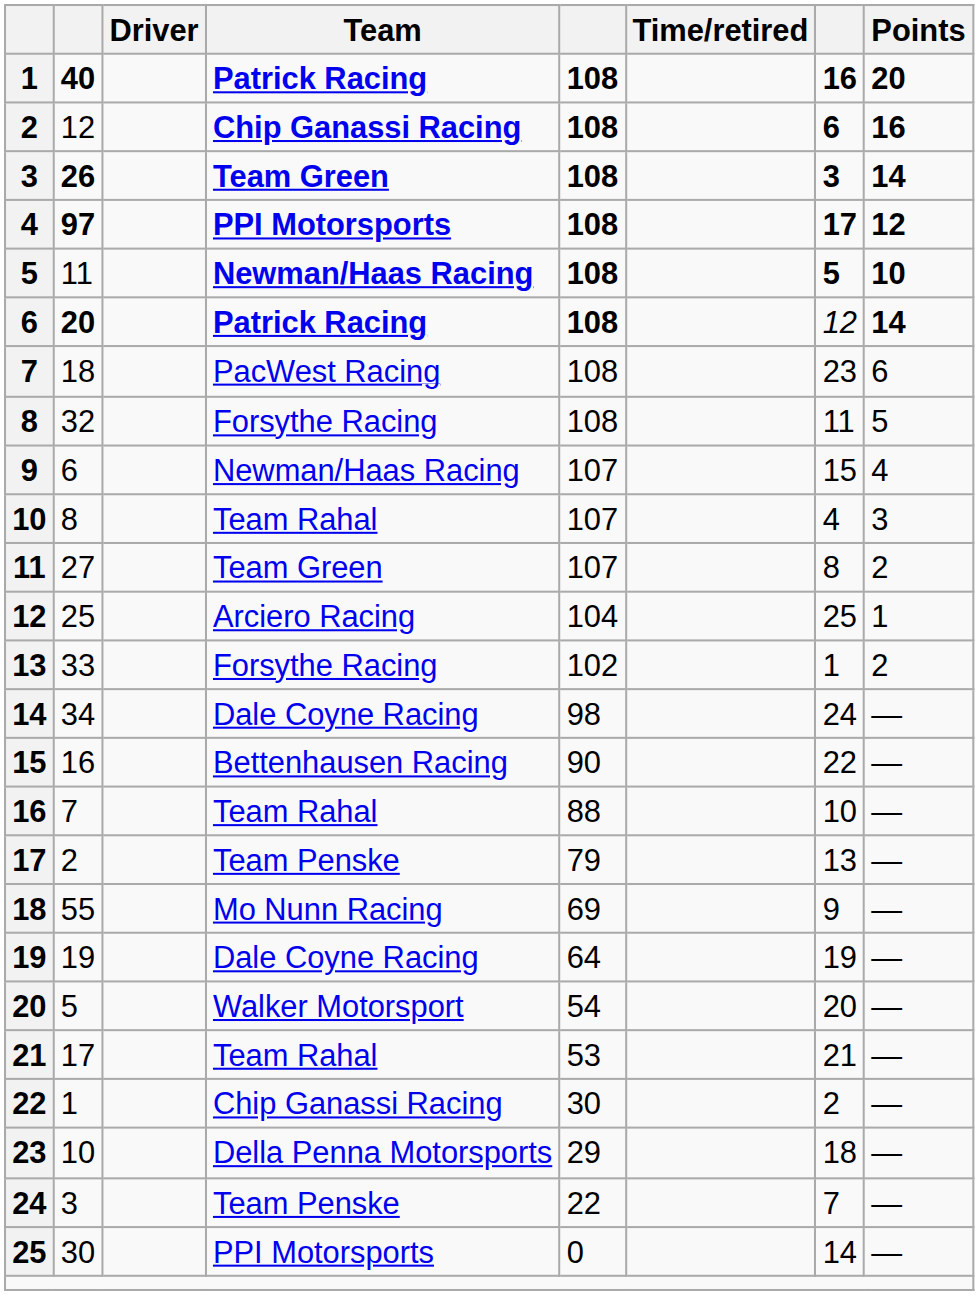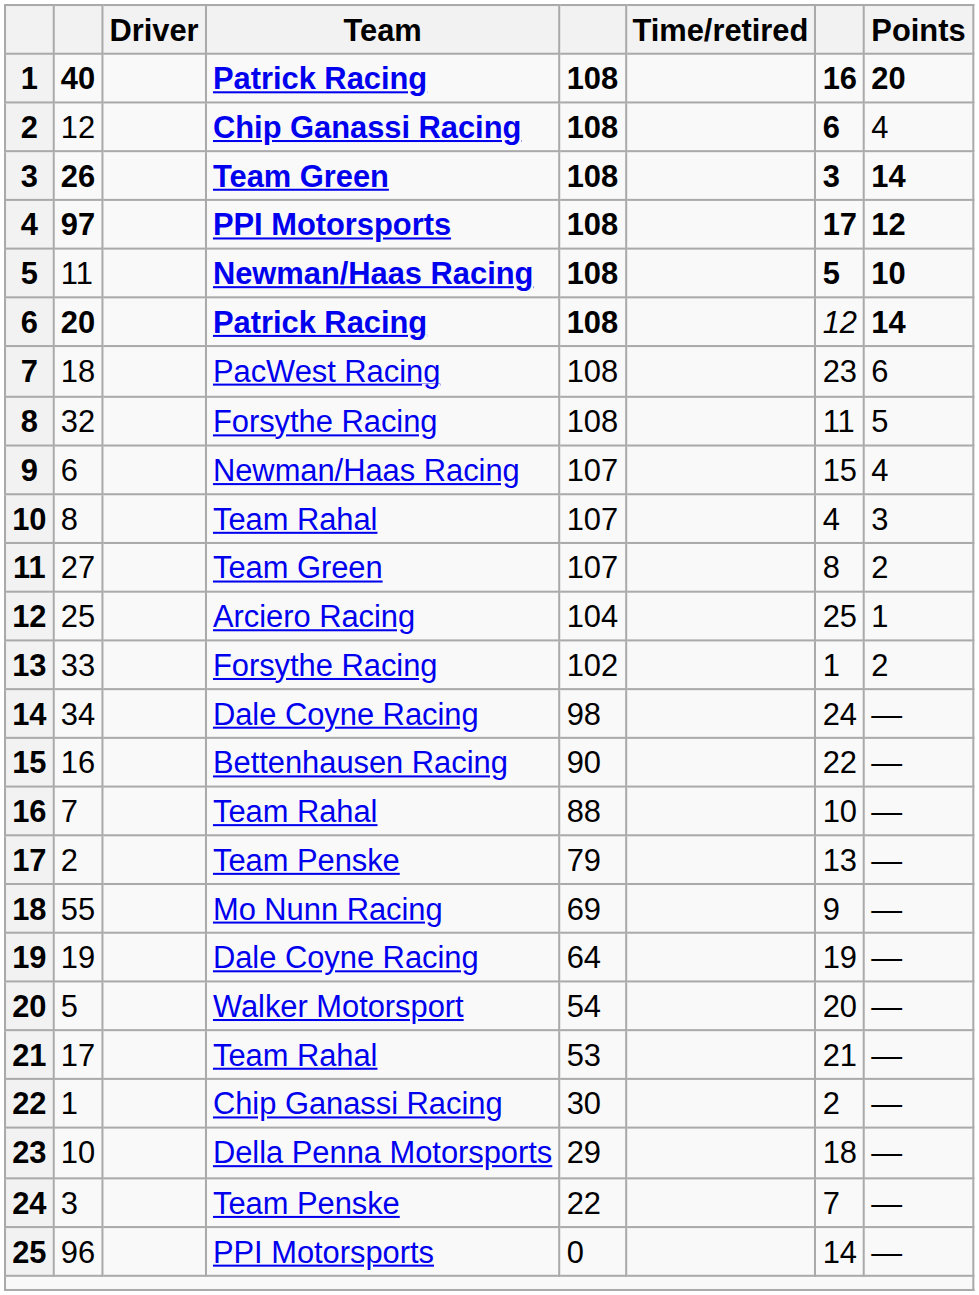row 3 | Points: 16 -> 4
row 26 | column 2: 30 -> 96
